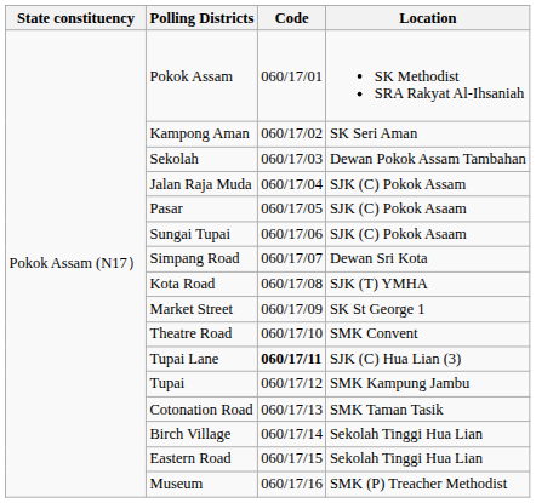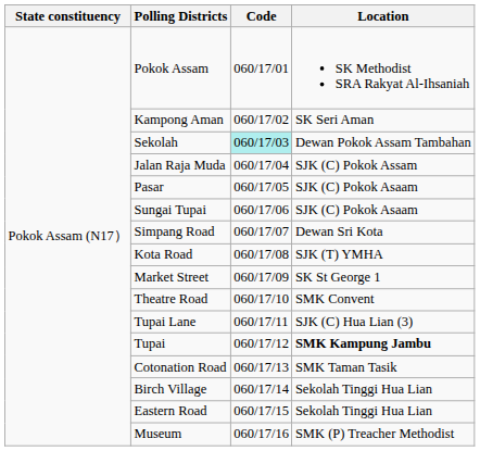Sekolah | Code: no background -> paleturquoise background
Tupai Lane | Code: bold -> normal
Tupai | Location: normal -> bold
